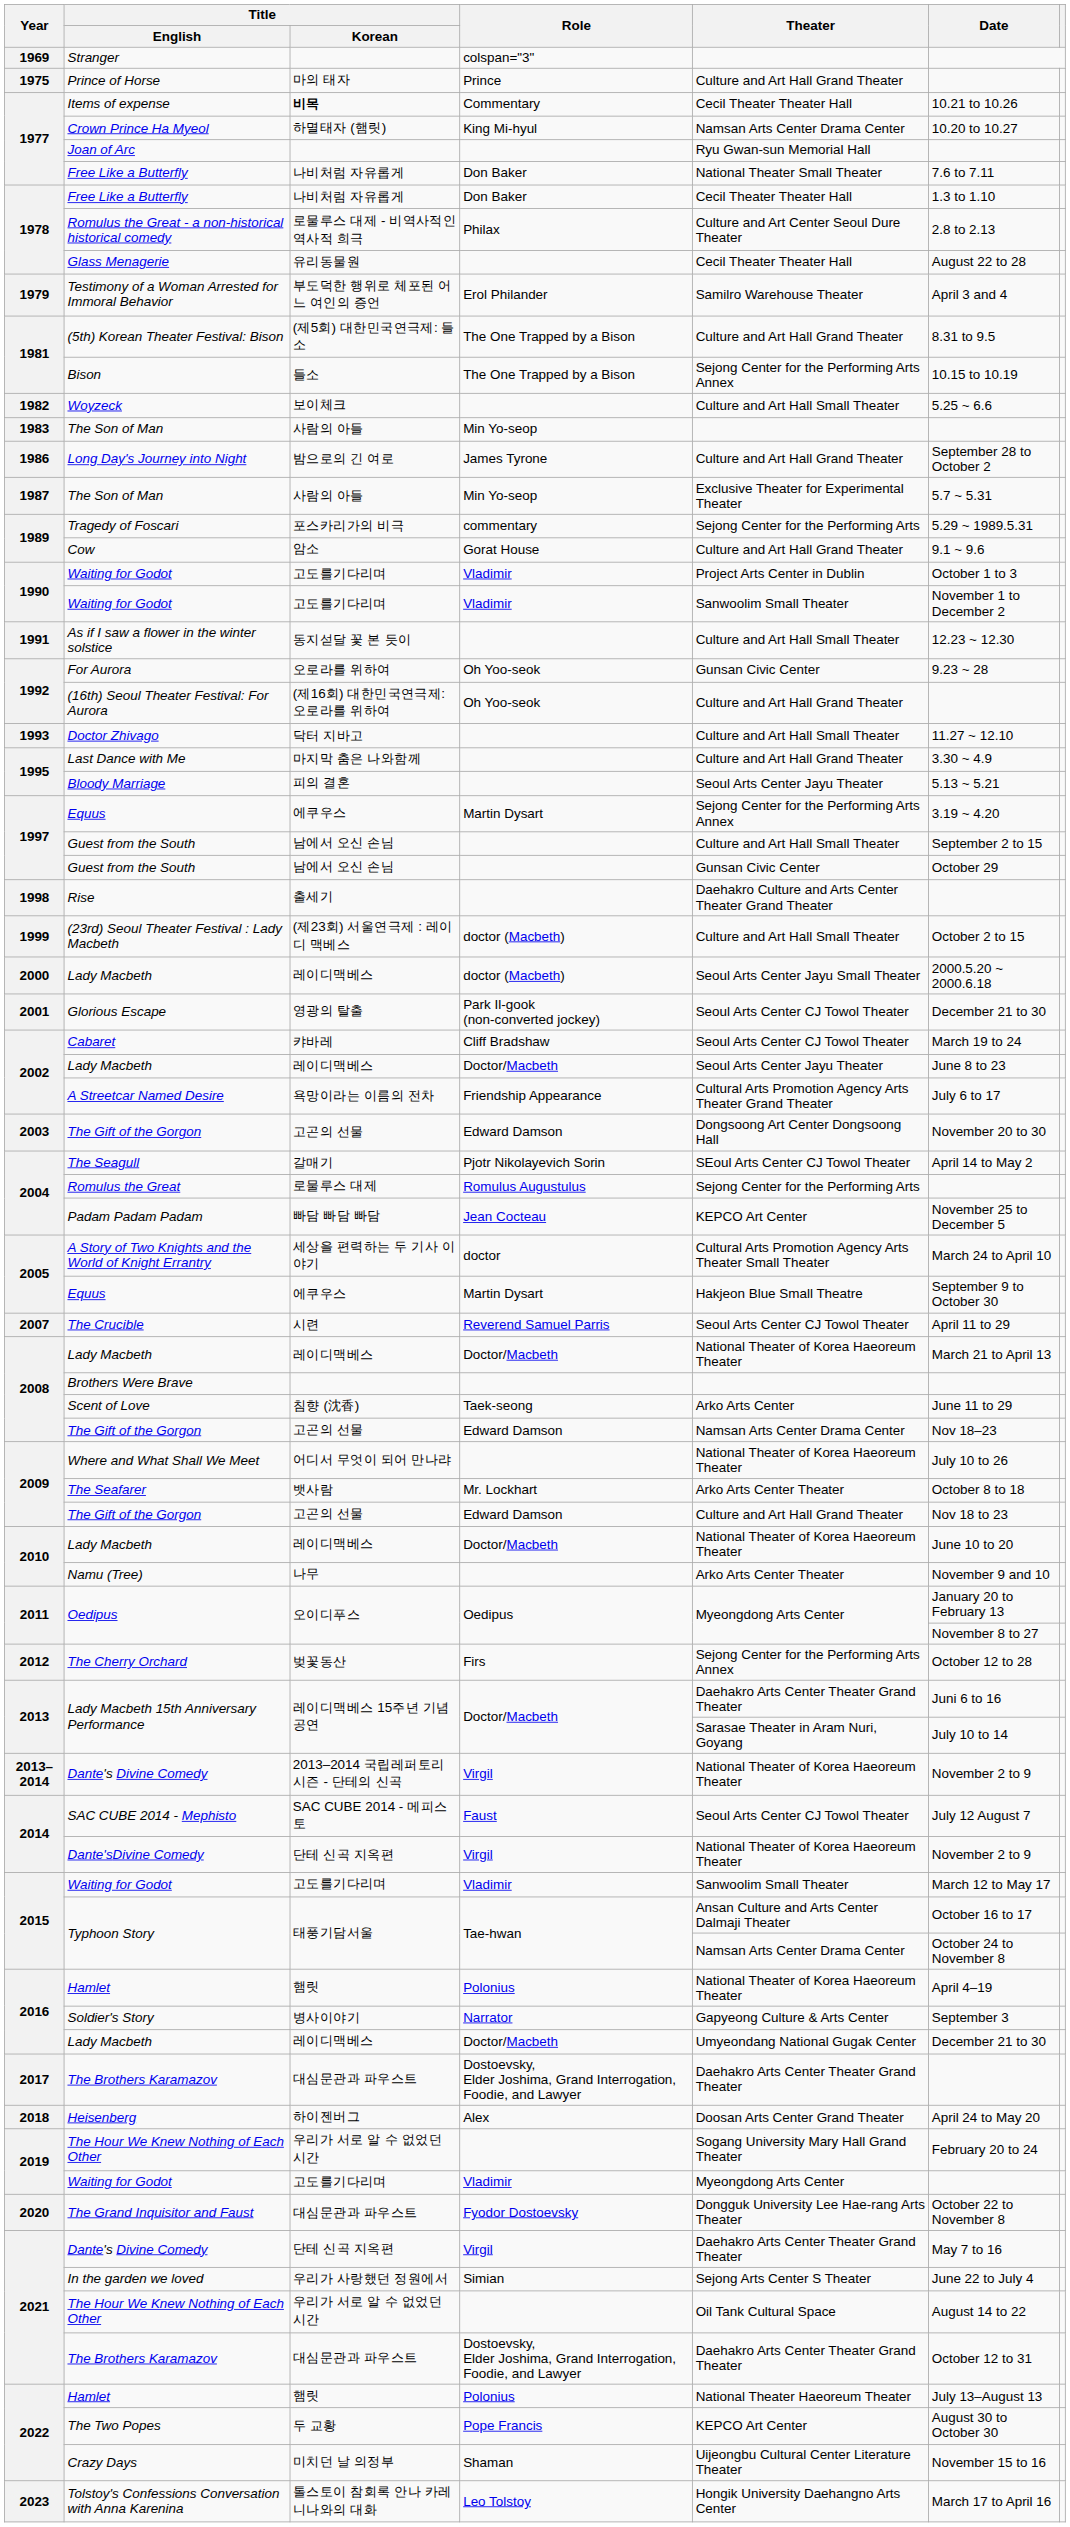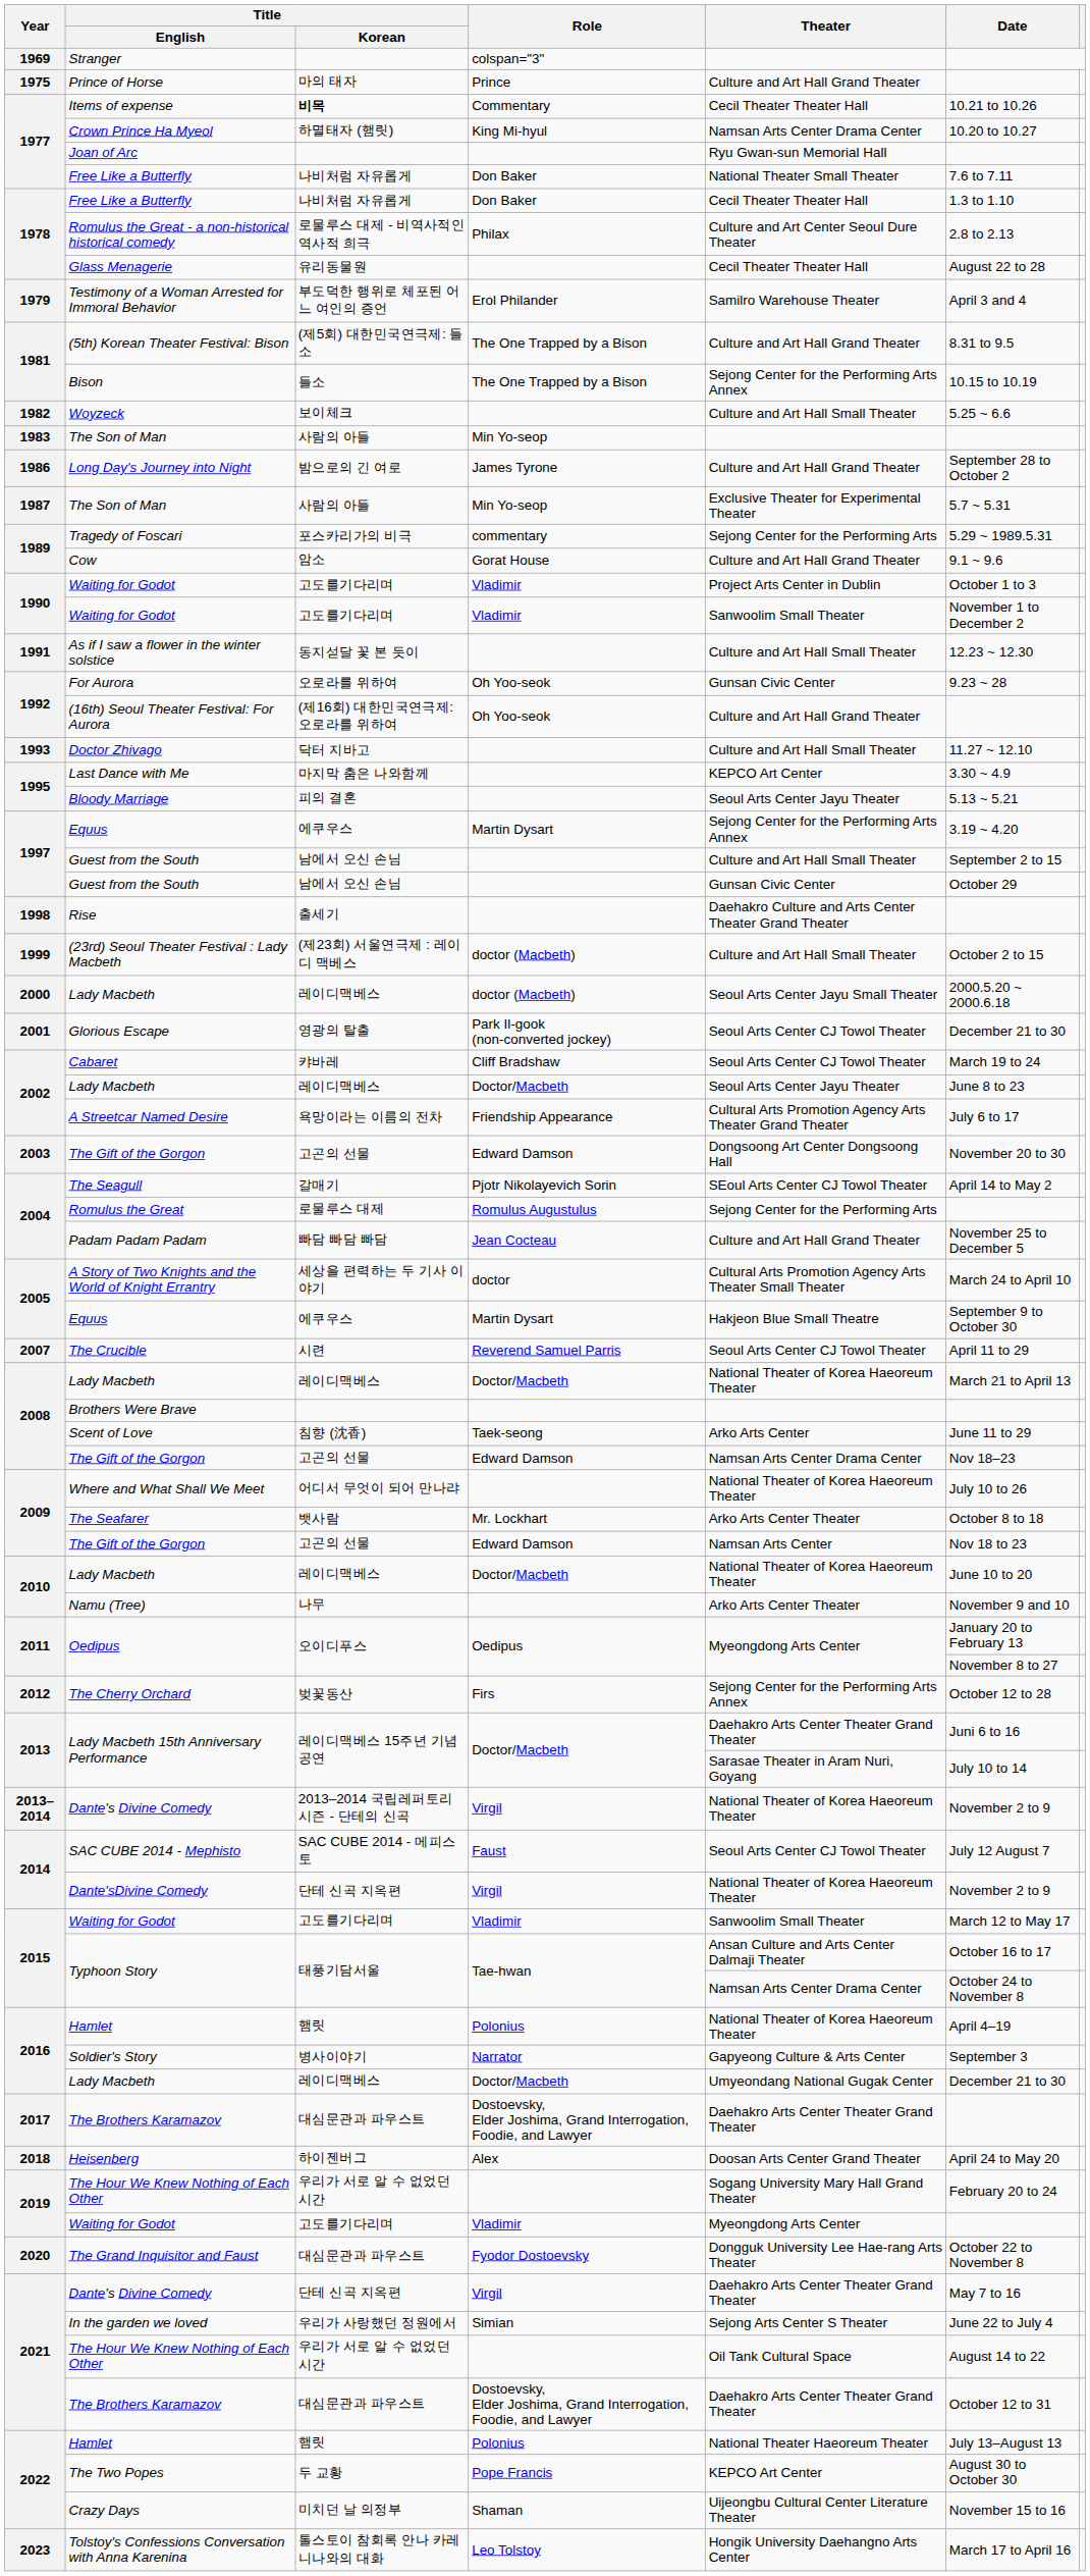Last Dance with Me | Theater: Culture and Art Hall Grand Theater -> KEPCO Art Center
Padam Padam Padam | Theater: KEPCO Art Center -> Culture and Art Hall Grand Theater
2009 / The Gift of the Gorgon | Theater: Culture and Art Hall Grand Theater -> Namsan Arts Center
